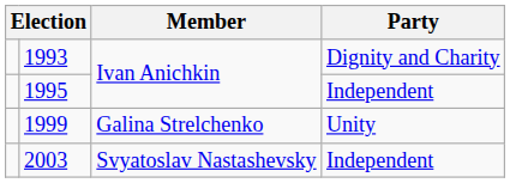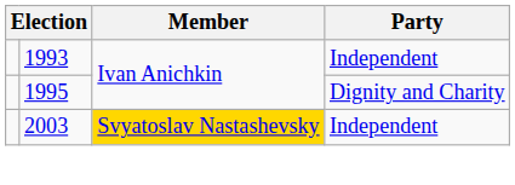1993 | Party: Dignity and Charity -> Independent
1995 | Party: Independent -> Dignity and Charity
- row: 1999 | Galina Strelchenko | Unity
2003 | Member: no background -> gold background
